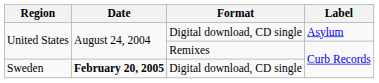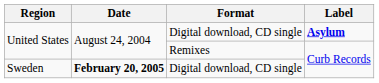United States / Digital download, CD single | Label: normal -> bold
